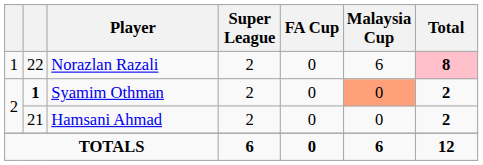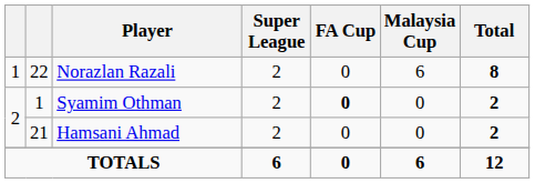Norazlan Razali | Total: pink background -> no background
Syamim Othman | column 2: bold -> normal
Syamim Othman | FA Cup: normal -> bold
Syamim Othman | Malaysia Cup: lightsalmon background -> no background
